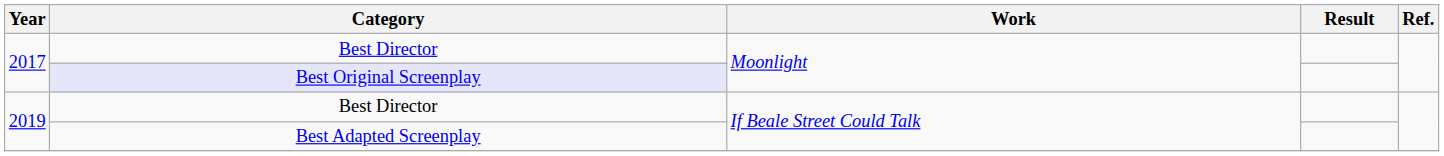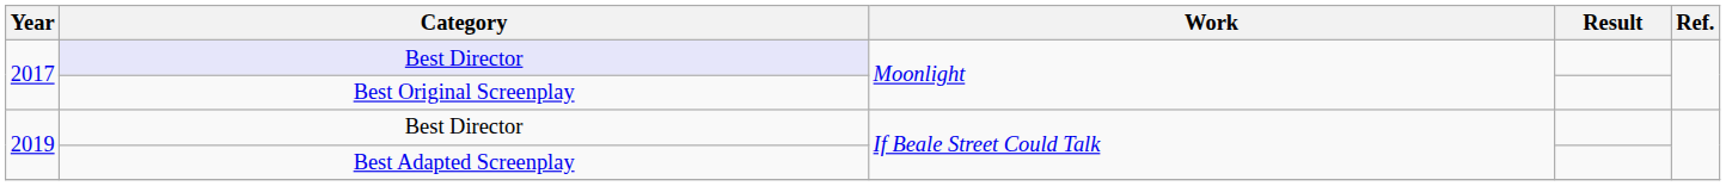2017 / Best Director | Category: no background -> lavender background
Best Original Screenplay | Category: lavender background -> no background
